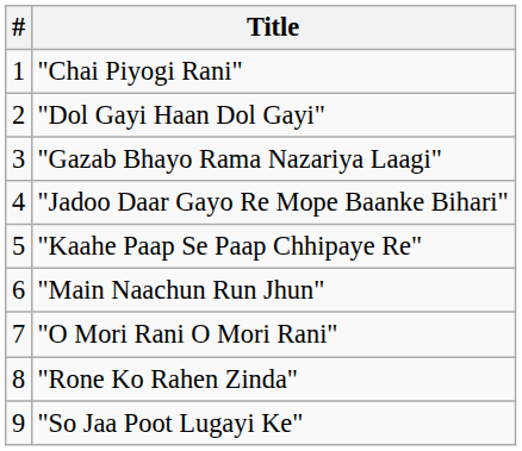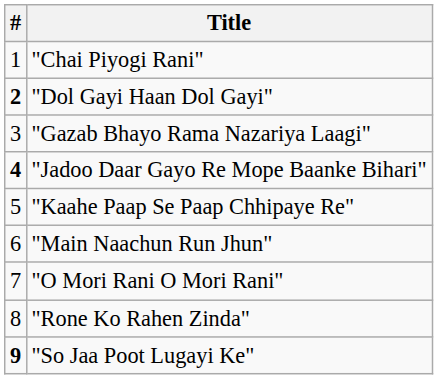"Dol Gayi Haan Dol Gayi" | #: normal -> bold
"Jadoo Daar Gayo Re Mope Baanke Bihari" | #: normal -> bold
"So Jaa Poot Lugayi Ke" | #: normal -> bold
